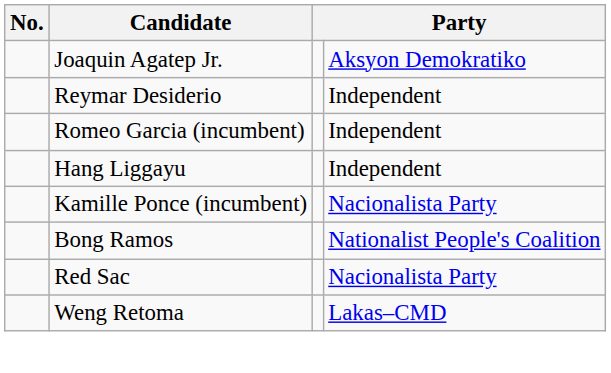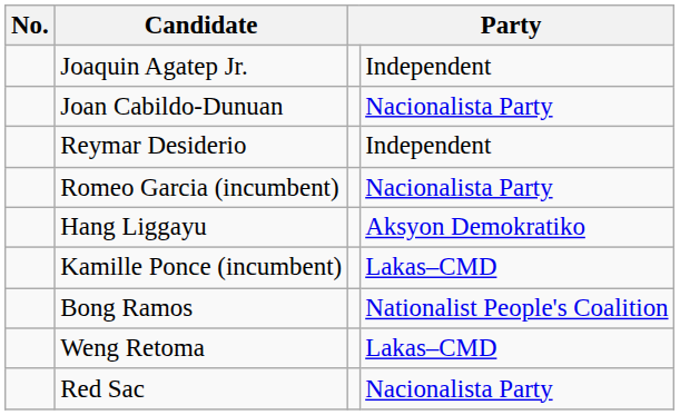Joaquin Agatep Jr. | column 4: Aksyon Demokratiko -> Independent
+ row: Joan Cabildo-Dunuan | Nacionalista Party
Romeo Garcia (incumbent) | column 4: Independent -> Nacionalista Party
Hang Liggayu | column 4: Independent -> Aksyon Demokratiko
Kamille Ponce (incumbent) | column 4: Nacionalista Party -> Lakas–CMD
rows swapped: Weng Retoma <-> Red Sac
